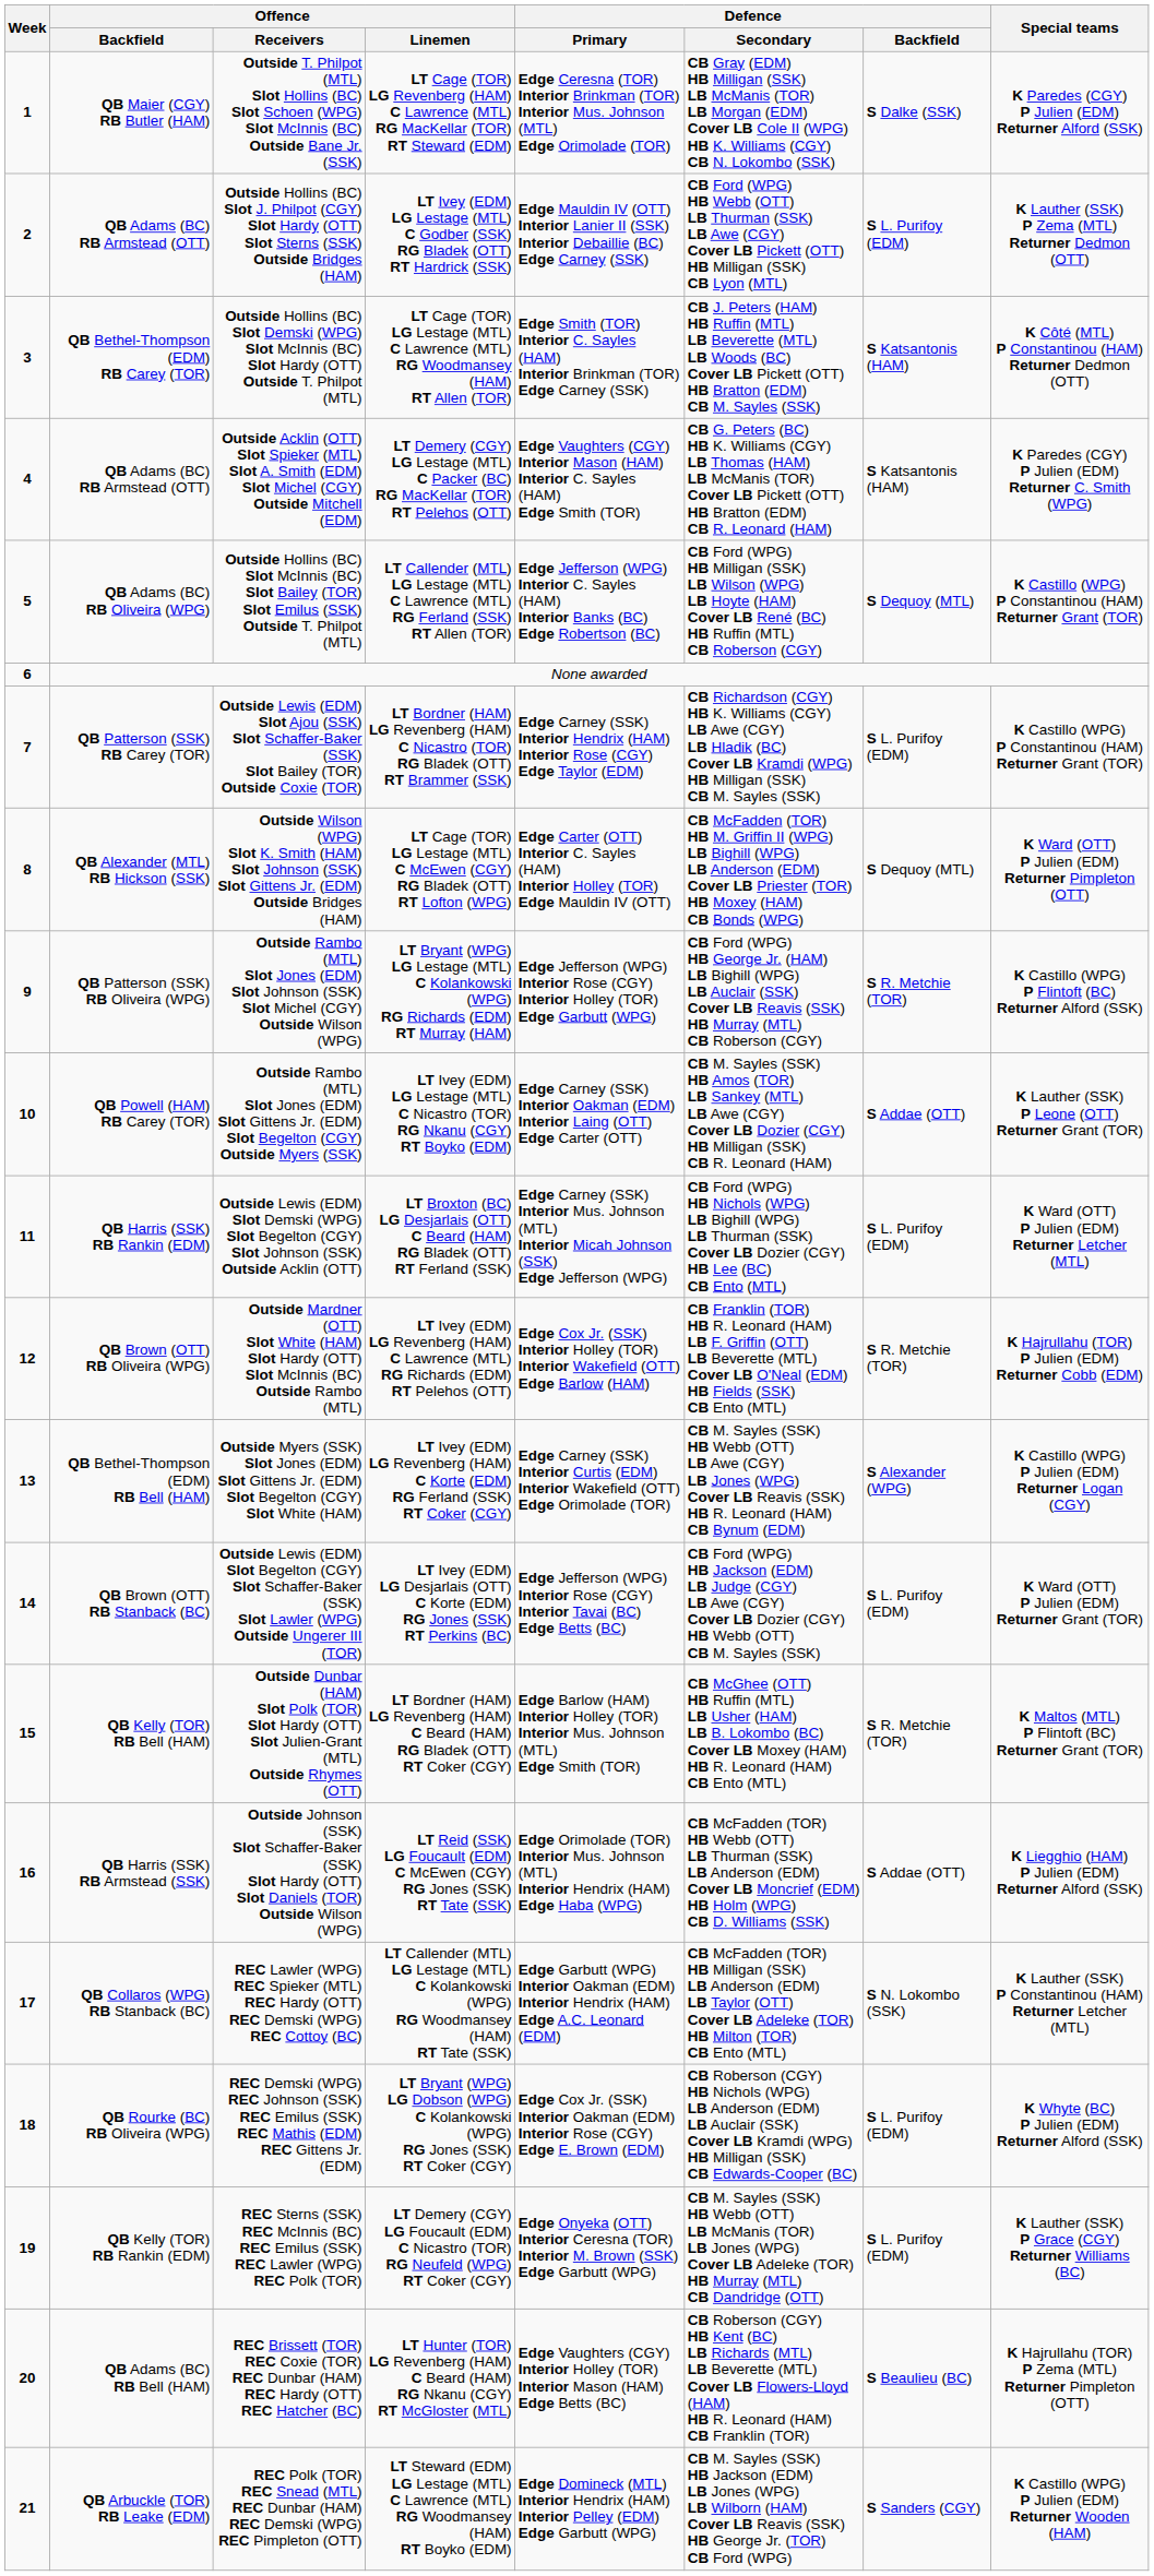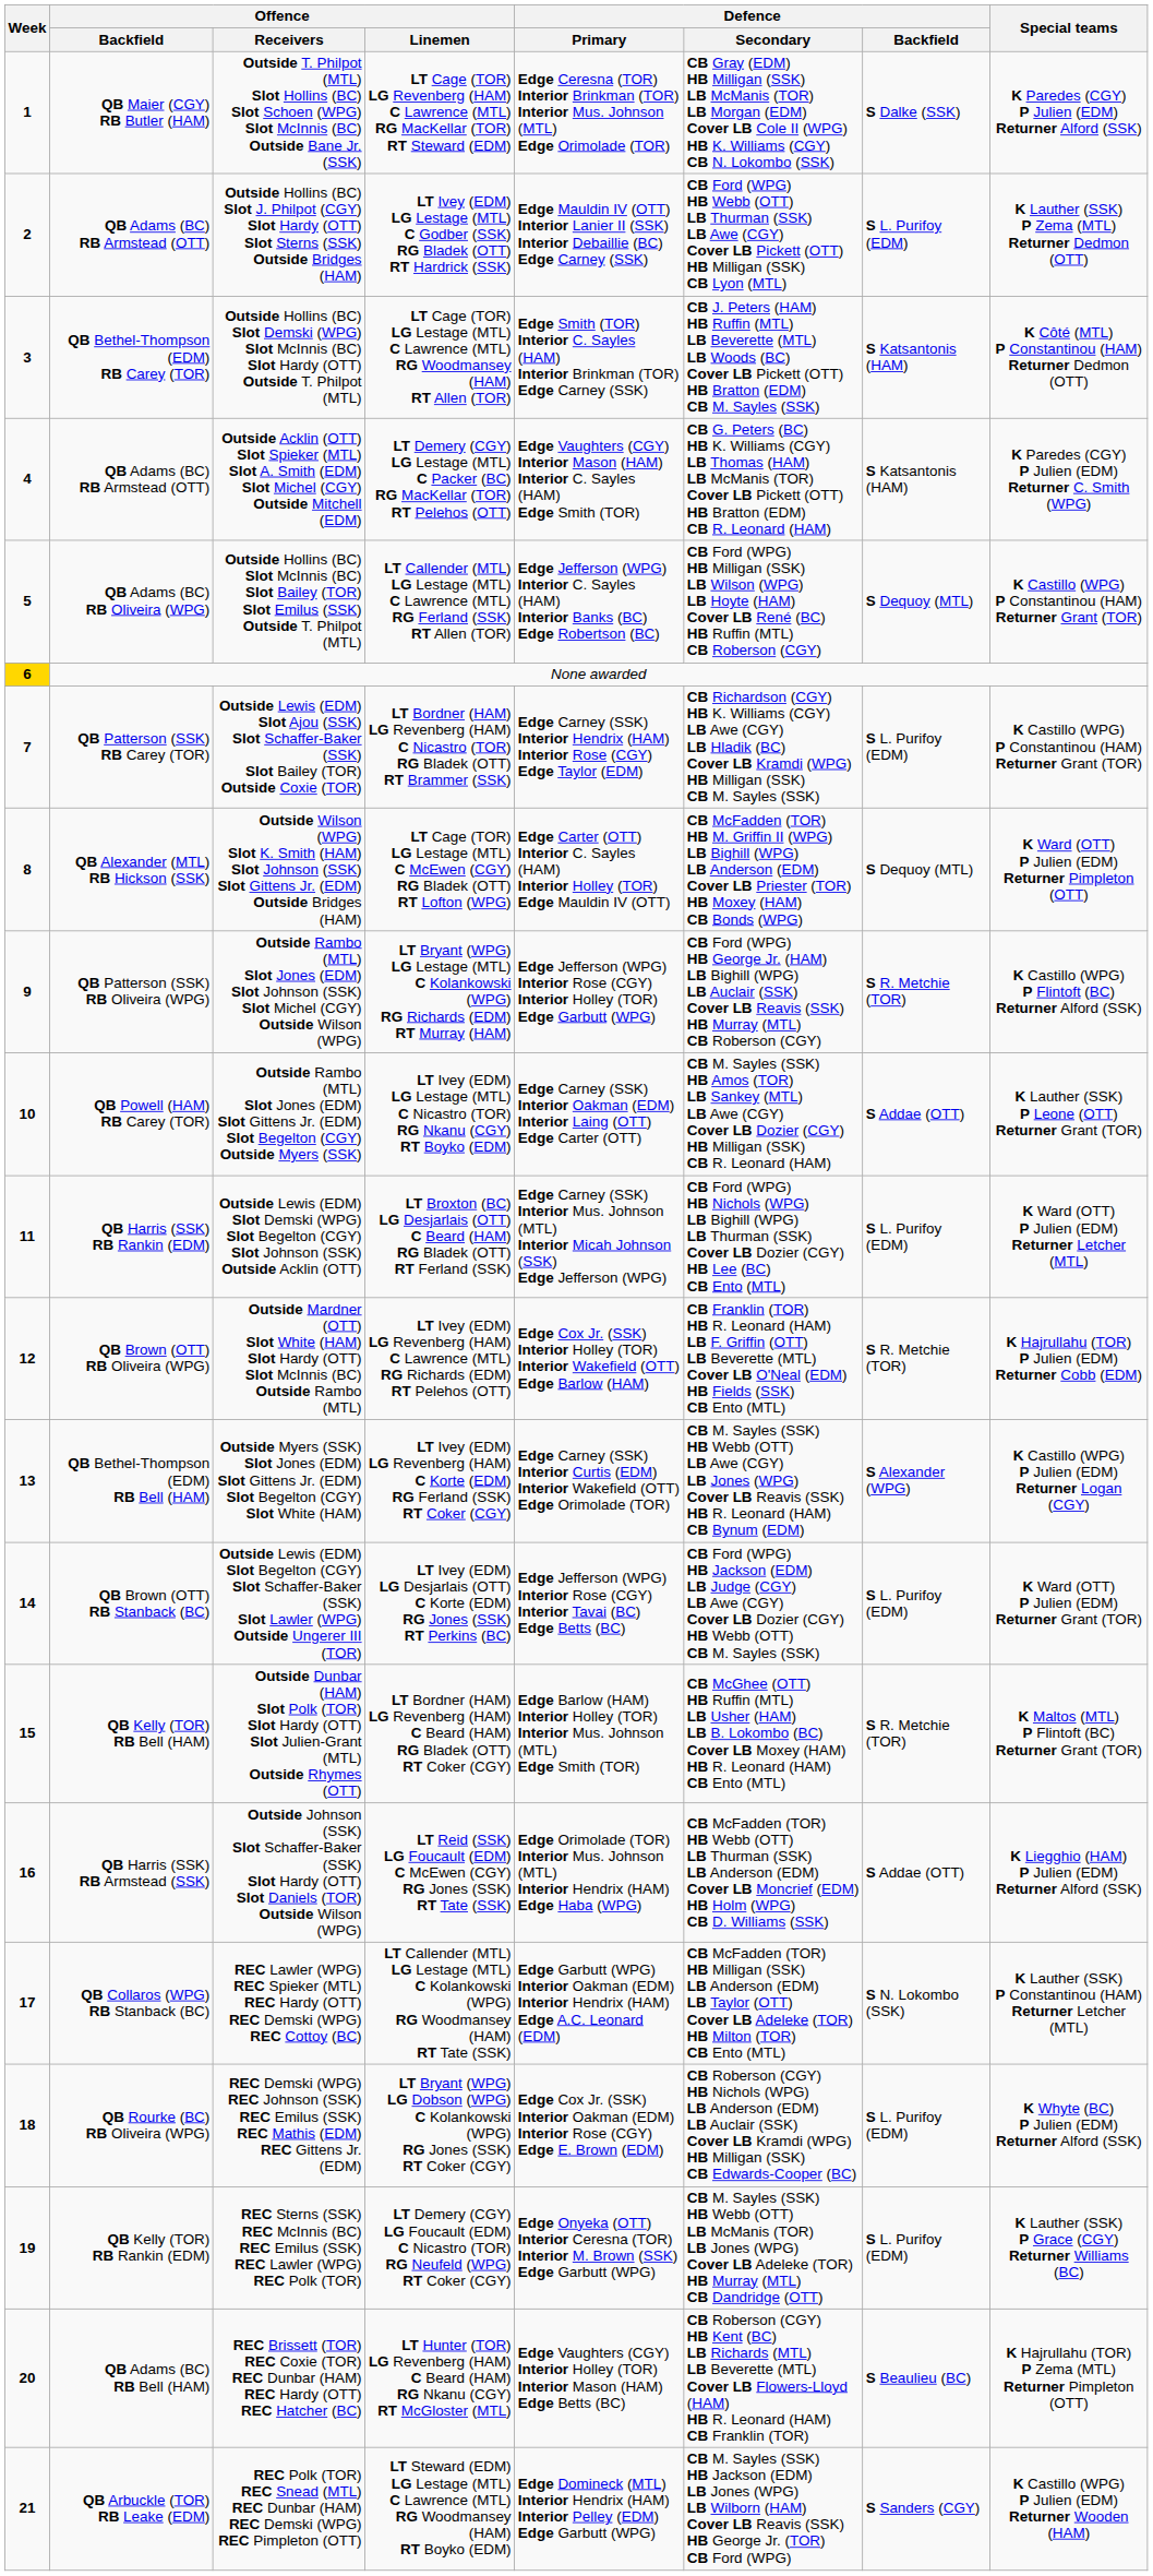None awarded | Week: no background -> gold background
